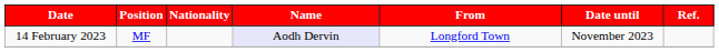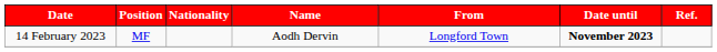14 February 2023 | Name: lavender background -> no background
14 February 2023 | Date until: normal -> bold
